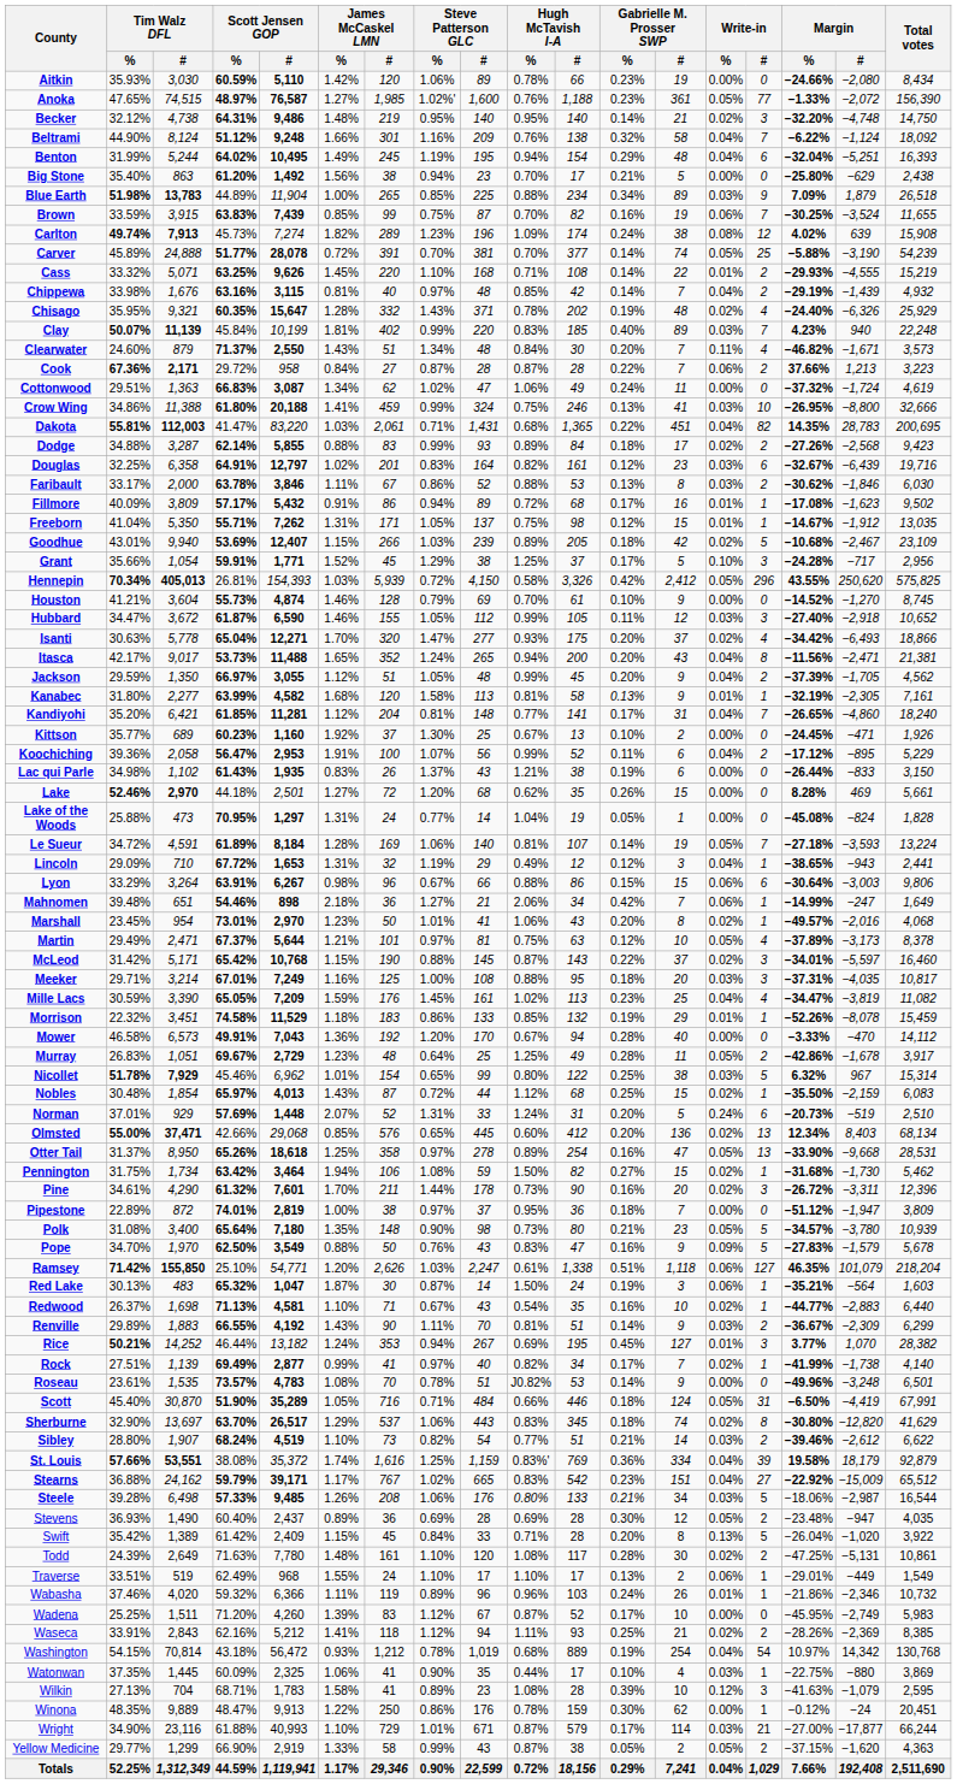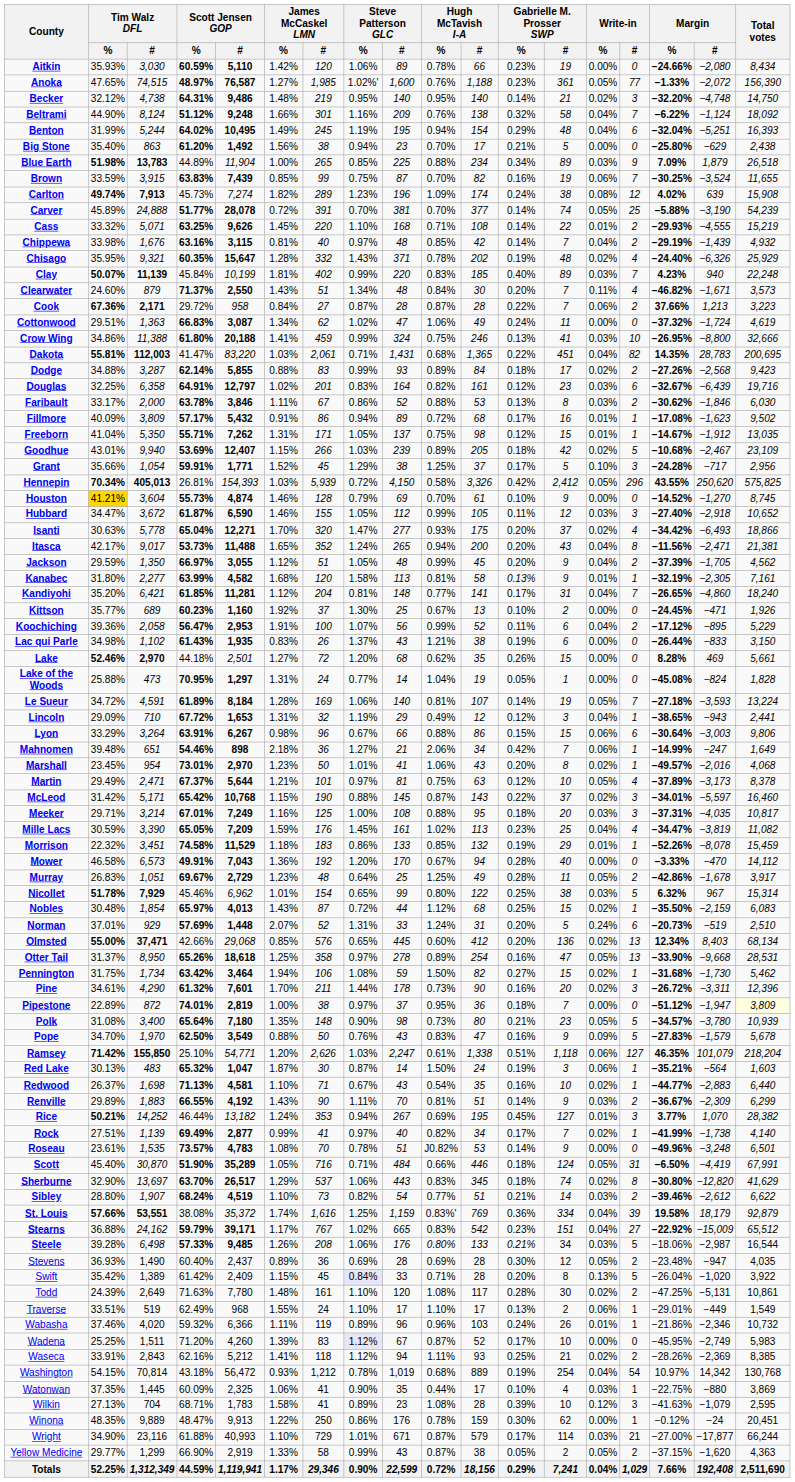Houston | Tim Walz DFL / %: no background -> gold background
Pipestone | Total votes: no background -> lightyellow background
Swift | Steve Patterson GLC / %: no background -> lavender background
Wadena | Steve Patterson GLC / %: no background -> lavender background
